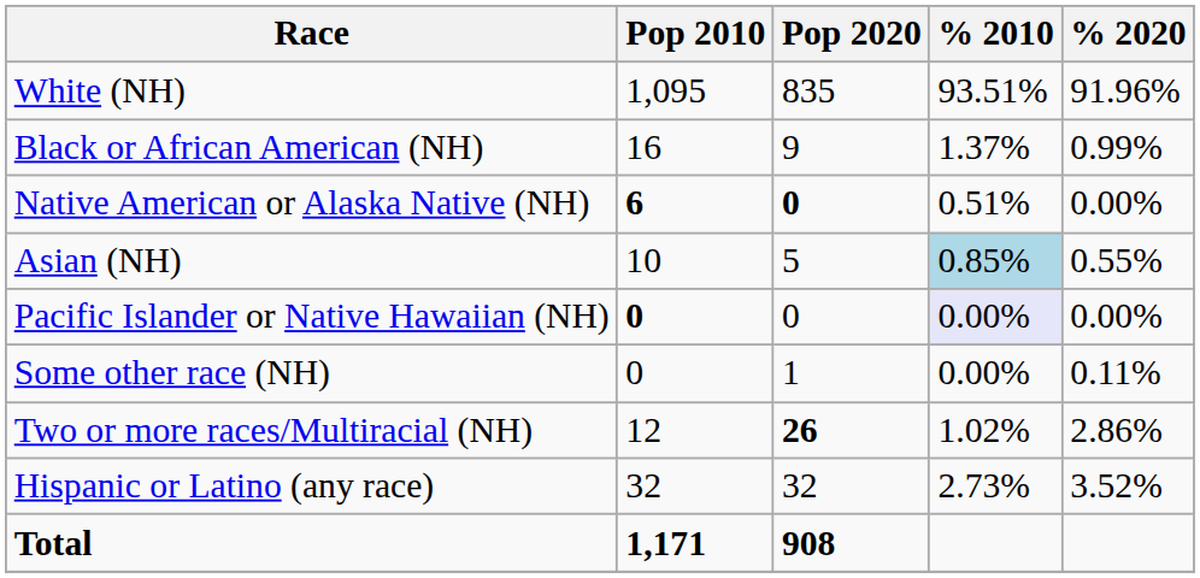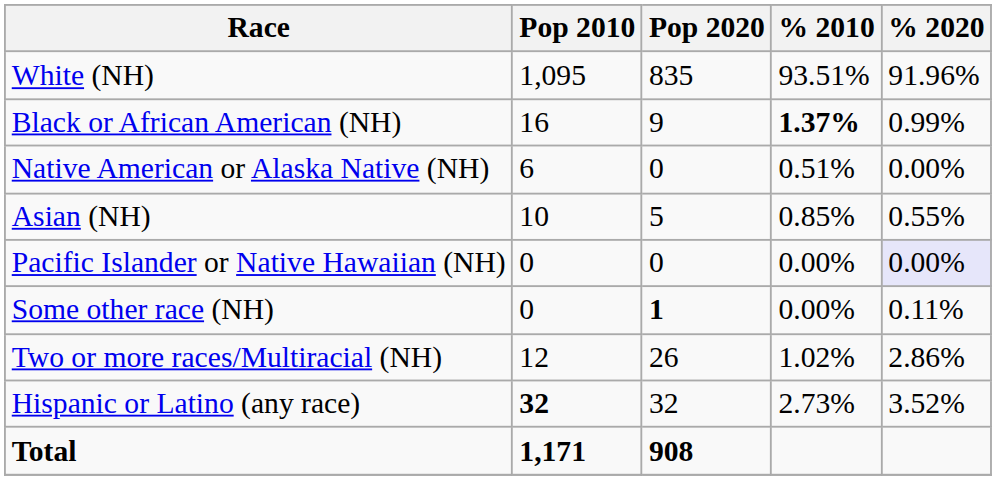Black or African American (NH) | % 2010: normal -> bold
Native American or Alaska Native (NH) | Pop 2010: bold -> normal
Native American or Alaska Native (NH) | Pop 2020: bold -> normal
Asian (NH) | % 2010: lightblue background -> no background
Pacific Islander or Native Hawaiian (NH) | Pop 2010: bold -> normal
Pacific Islander or Native Hawaiian (NH) | % 2010: lavender background -> no background
Pacific Islander or Native Hawaiian (NH) | % 2020: no background -> lavender background
Some other race (NH) | Pop 2020: normal -> bold
Two or more races/Multiracial (NH) | Pop 2020: bold -> normal
Hispanic or Latino (any race) | Pop 2010: normal -> bold
